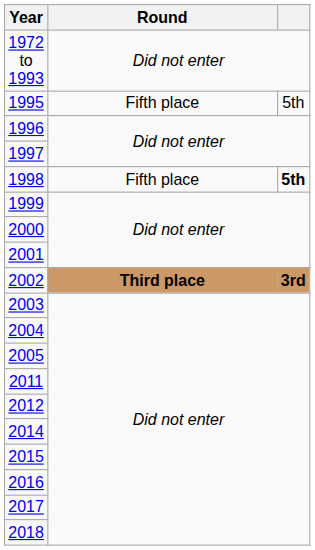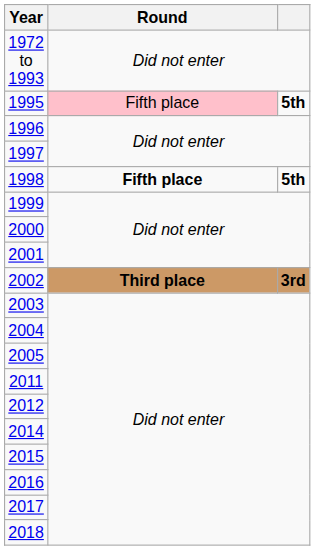1995 | Round: no background -> pink background
1995 | column 3: normal -> bold
1998 | Round: normal -> bold
